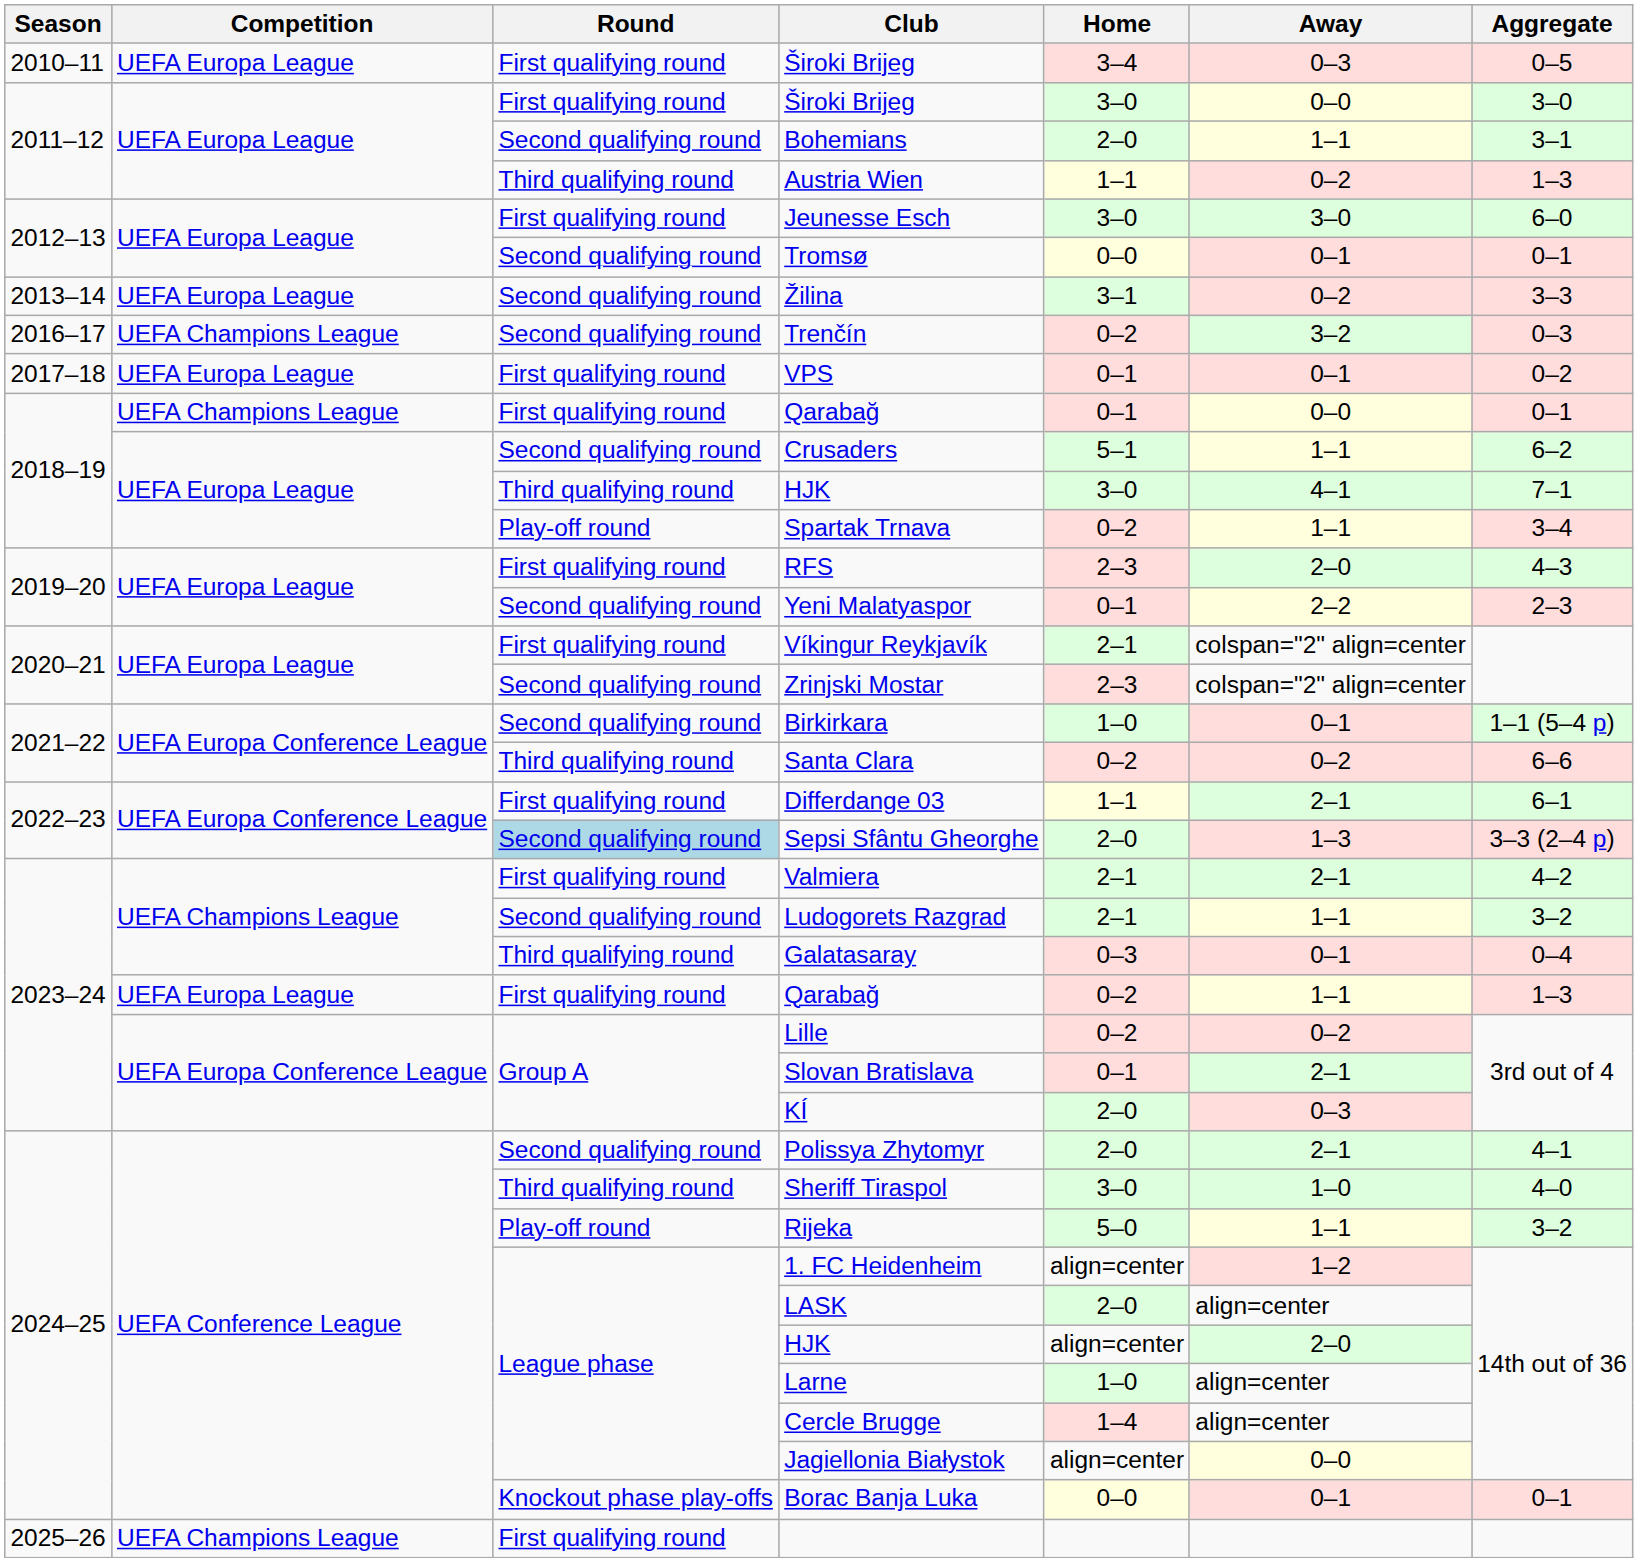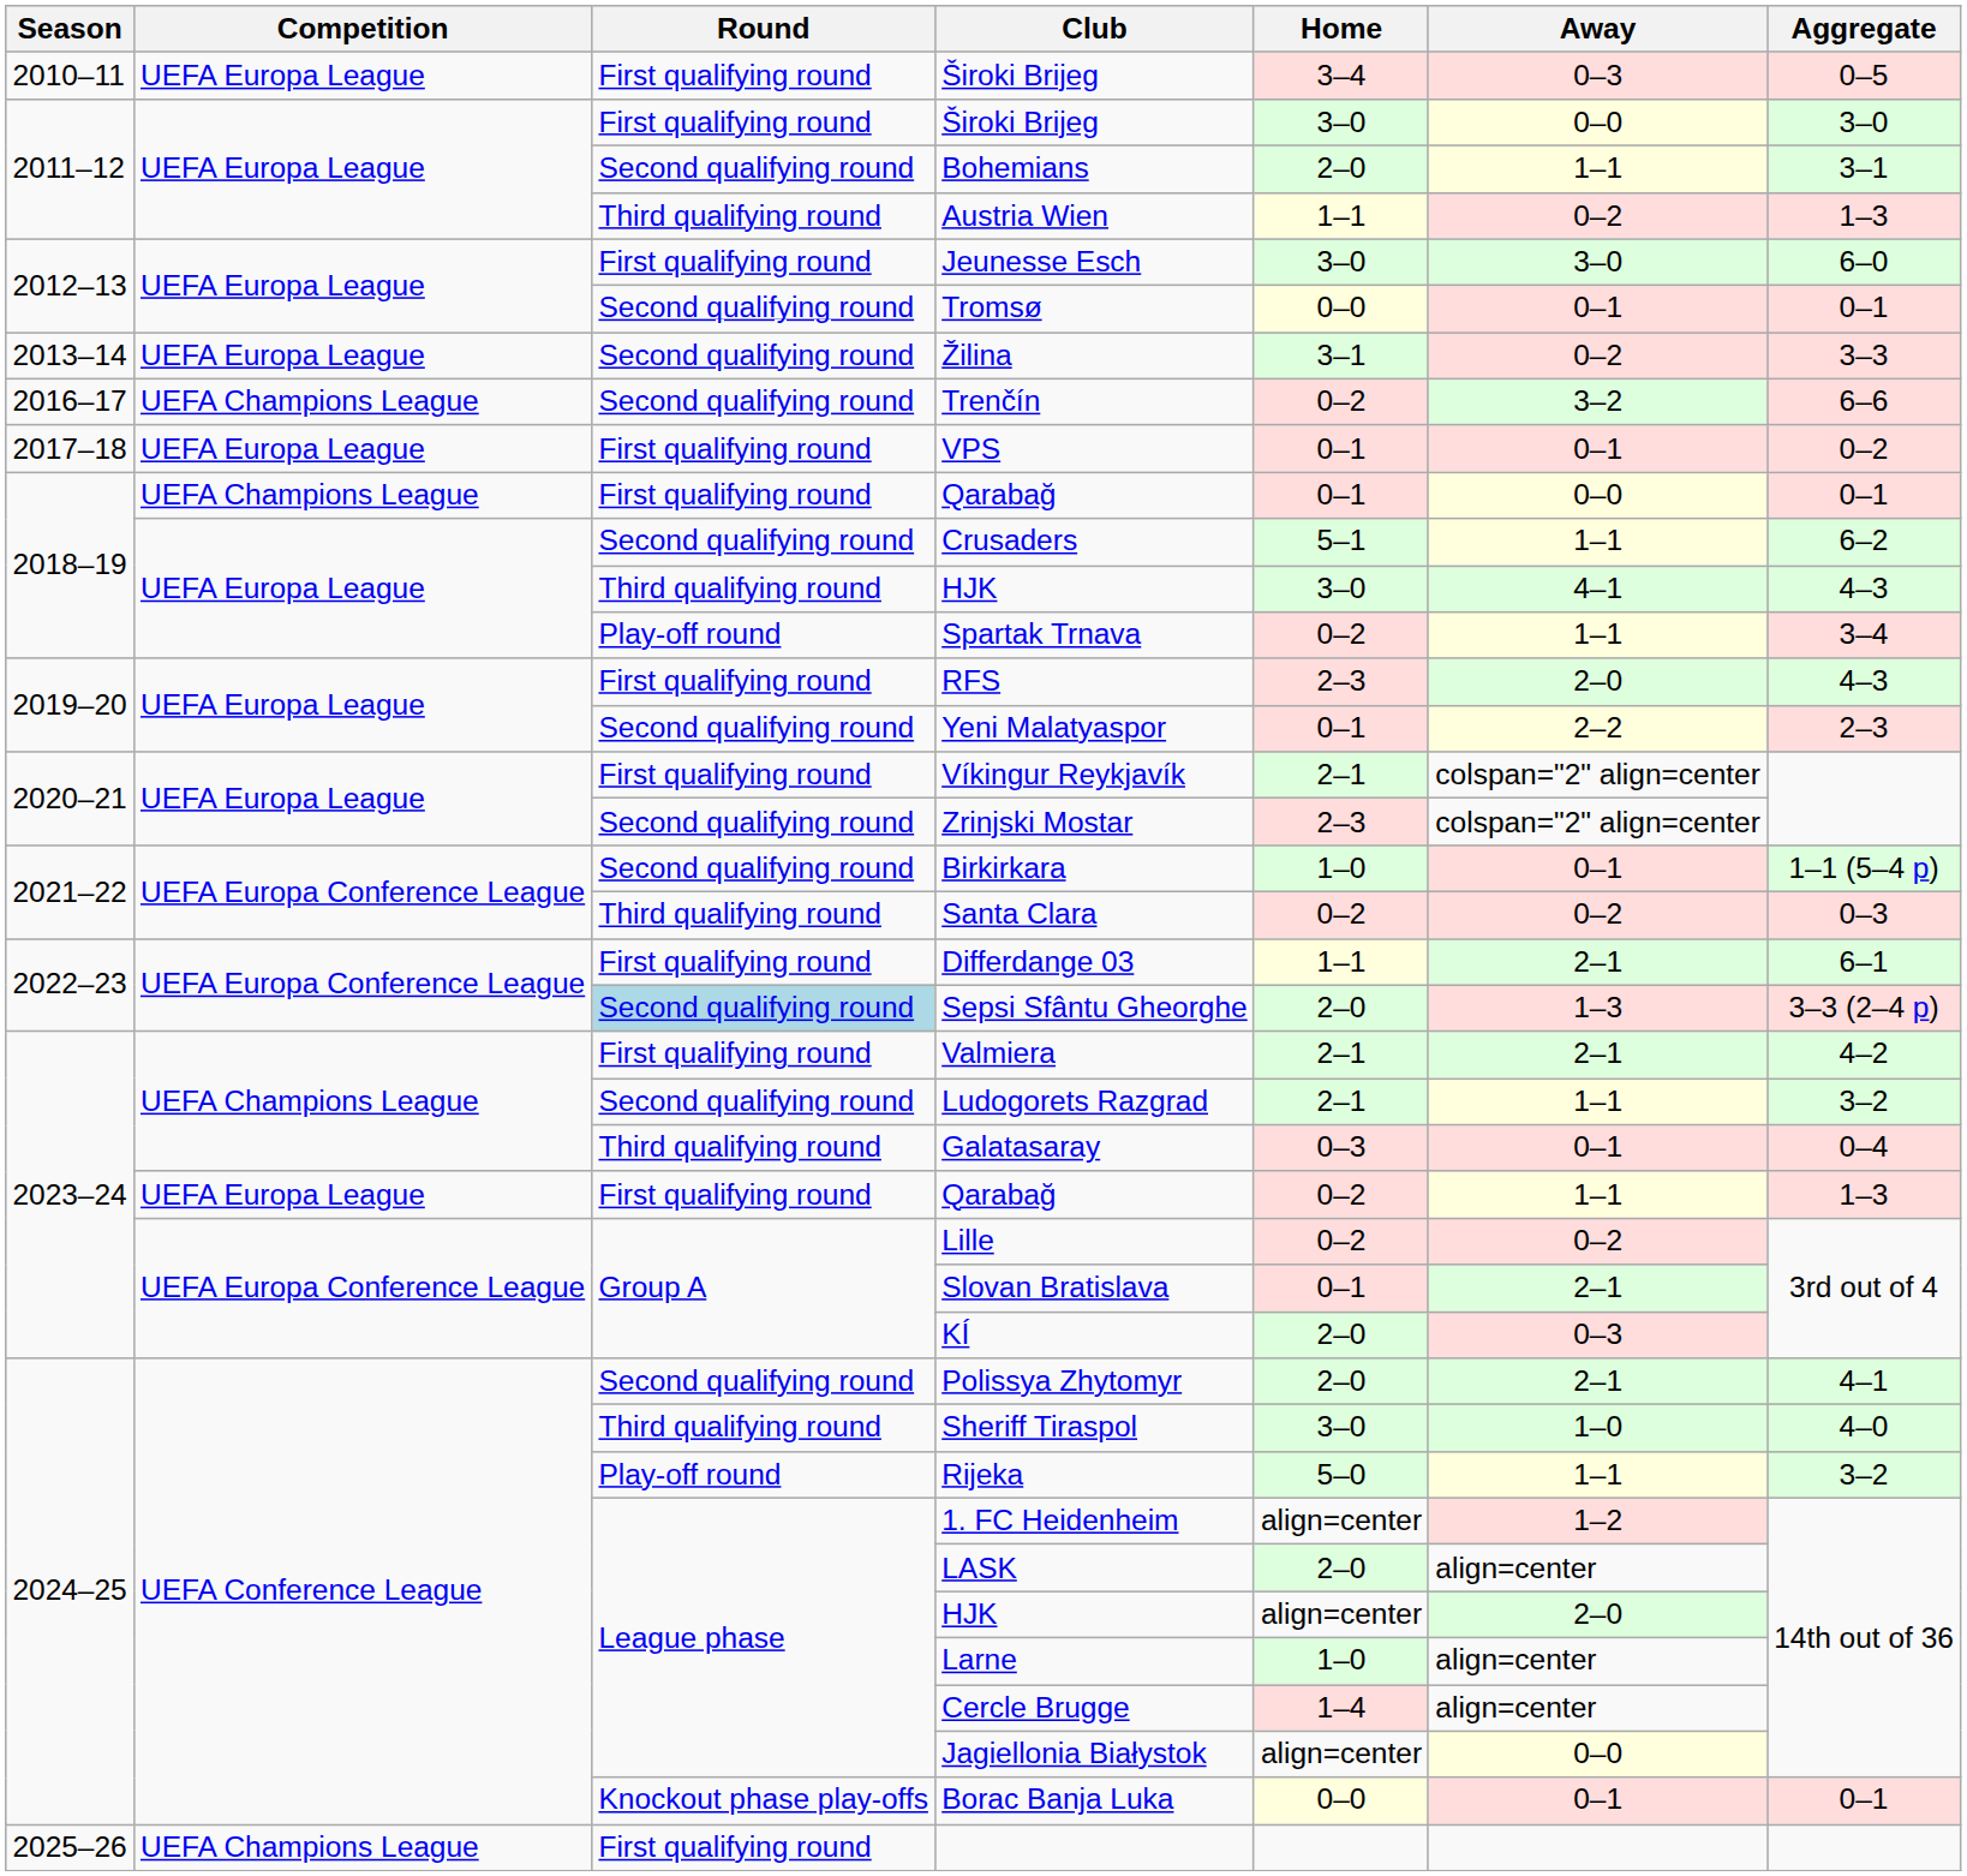Trenčín | Aggregate: 0–3 -> 6–6
2018–19 / HJK | Aggregate: 7–1 -> 4–3
Santa Clara | Aggregate: 6–6 -> 0–3
